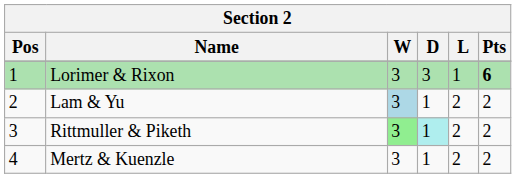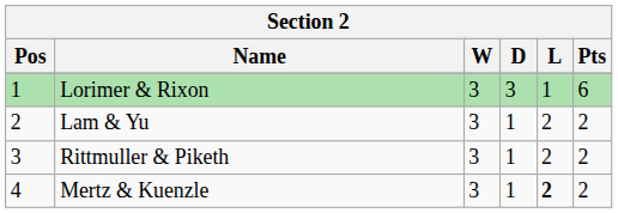Lorimer & Rixon | Pts: bold -> normal
Lam & Yu | W: lightblue background -> no background
Rittmuller & Piketh | W: lightgreen background -> no background
Rittmuller & Piketh | D: paleturquoise background -> no background
Mertz & Kuenzle | L: normal -> bold
